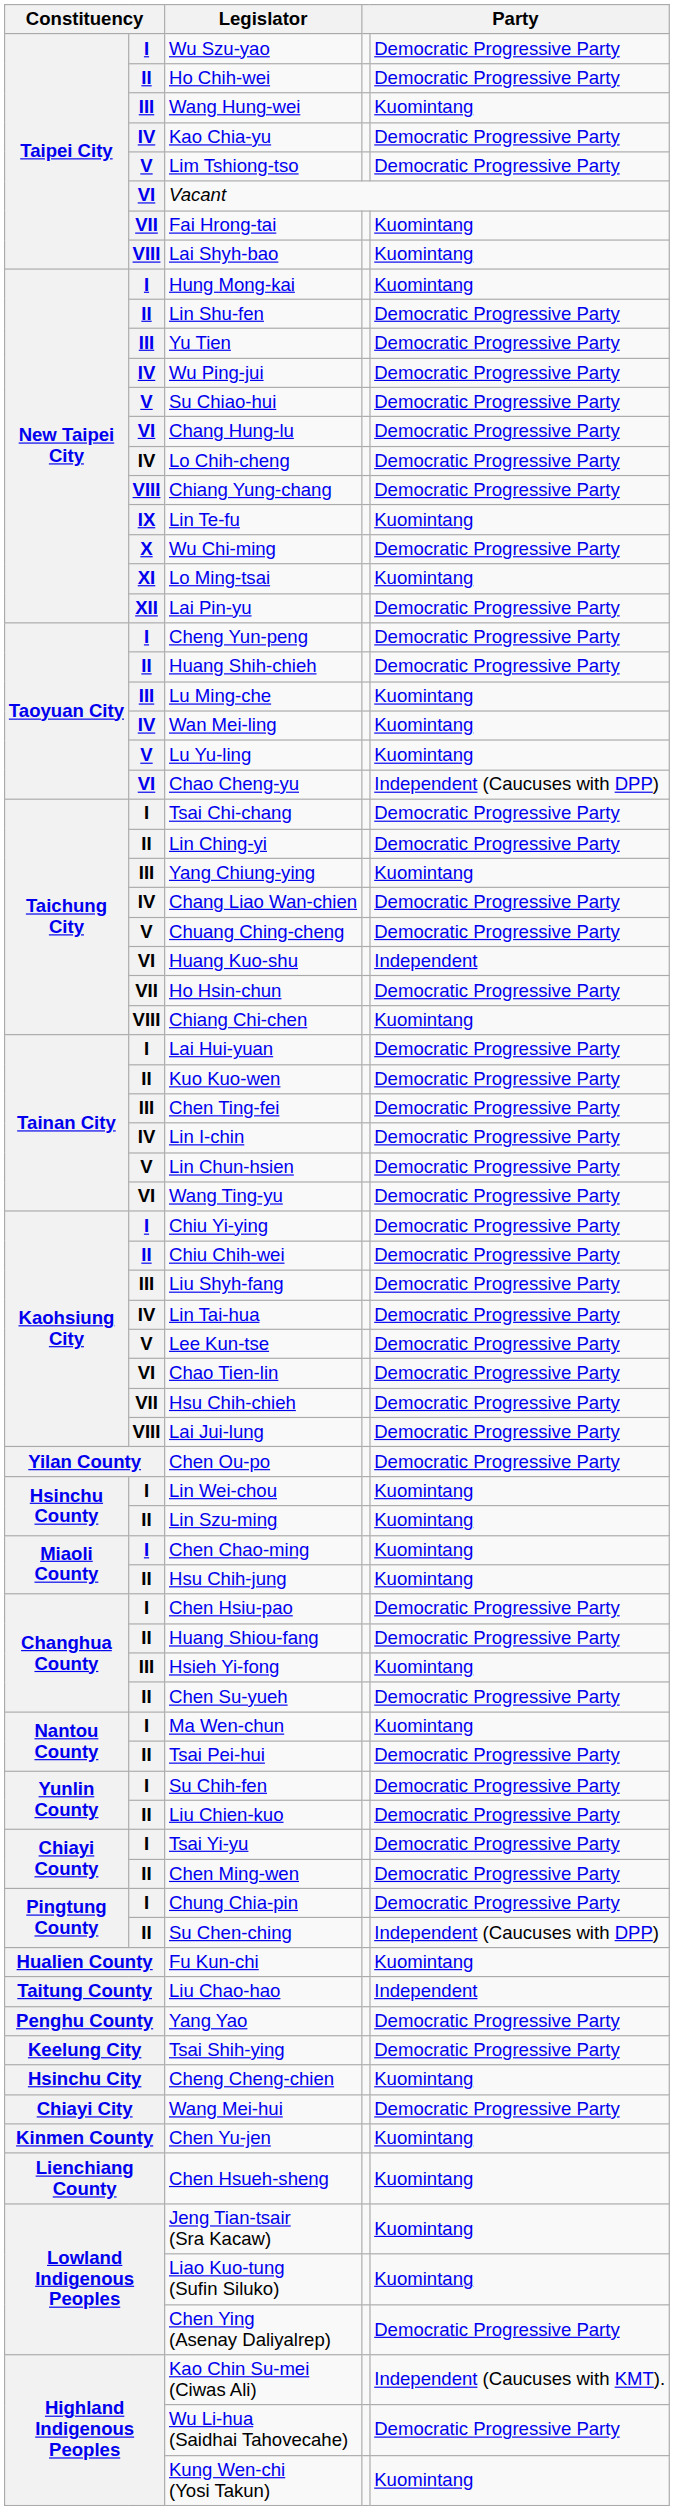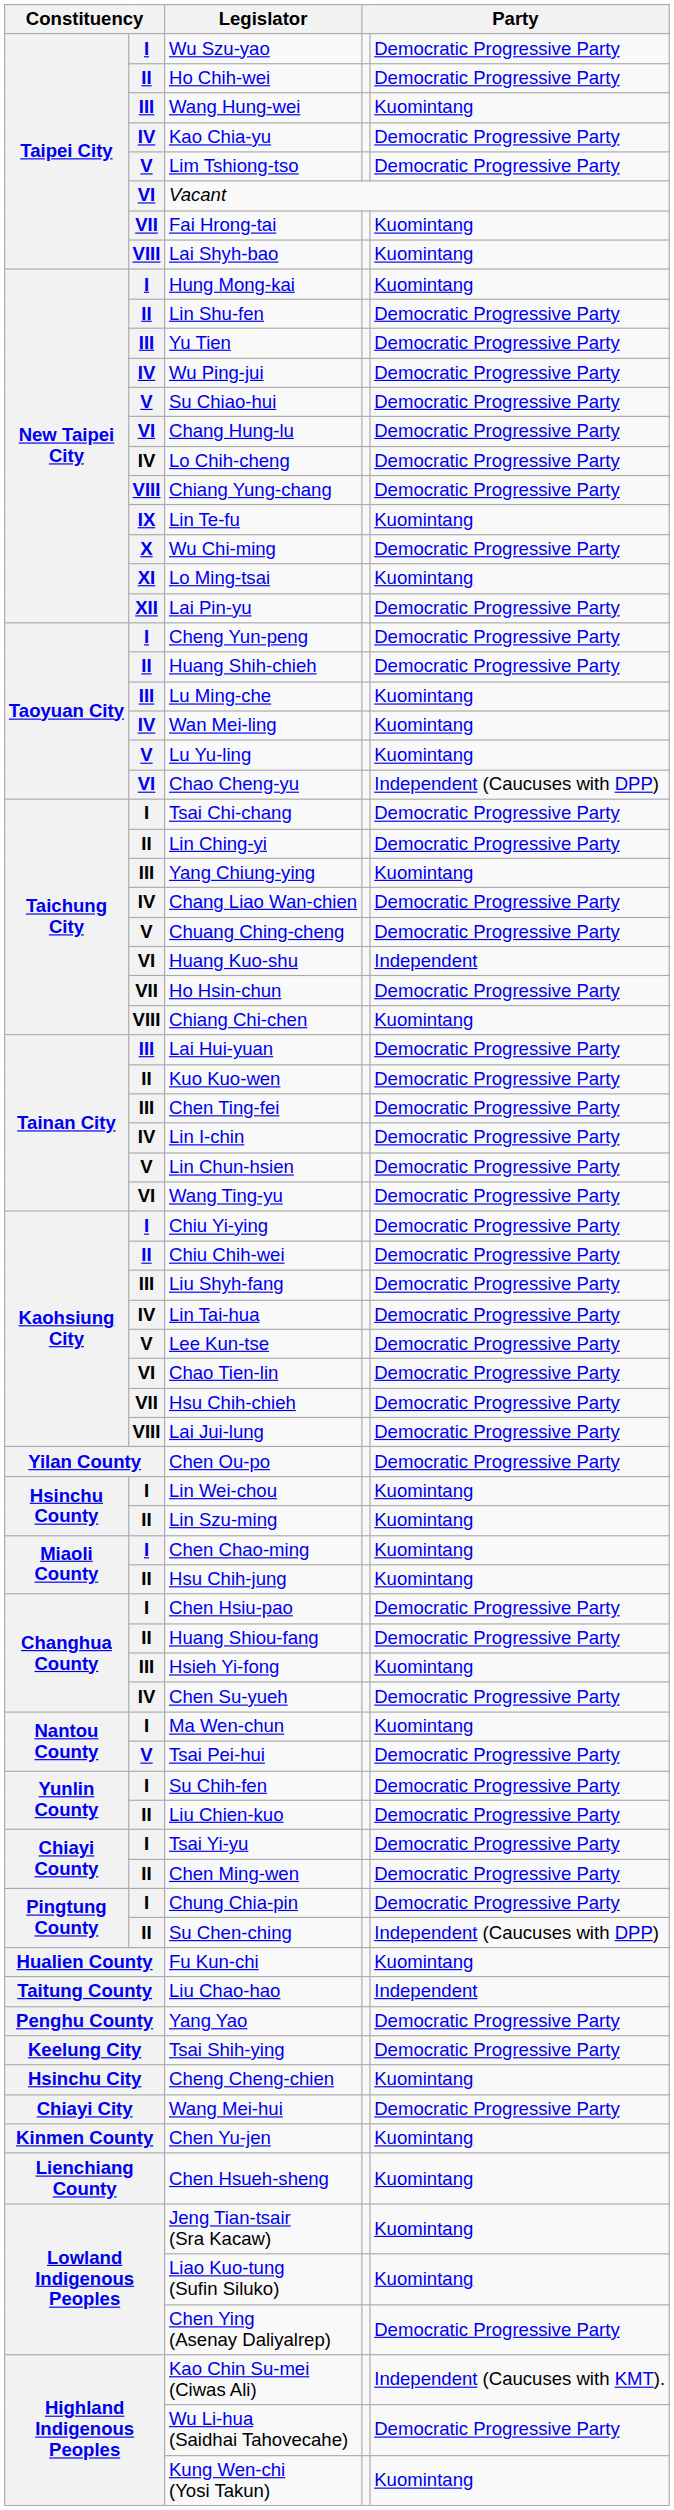Lai Hui-yuan | column 2: I -> III
Chen Su-yueh | column 2: II -> IV
Tsai Pei-hui | column 2: II -> V
